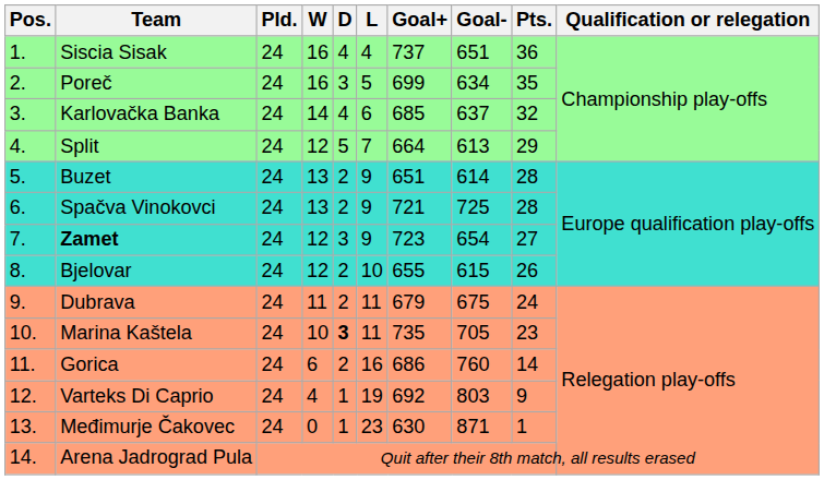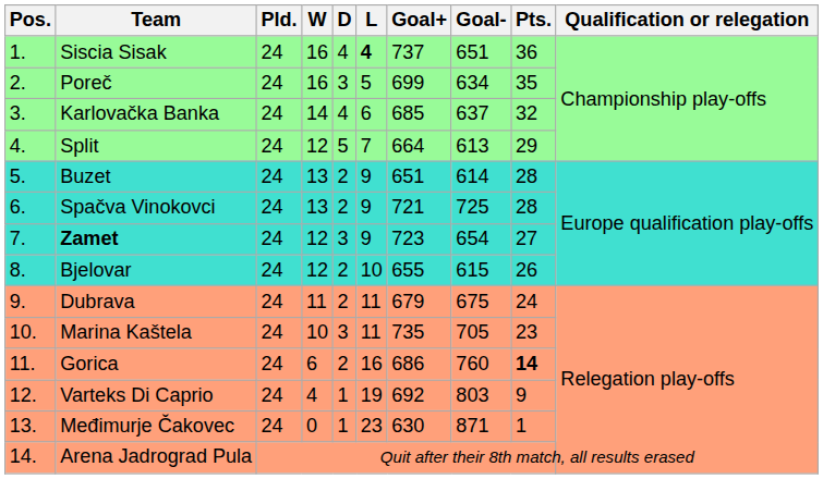Siscia Sisak | L: normal -> bold
Marina Kaštela | D: bold -> normal
Gorica | Pts.: normal -> bold
